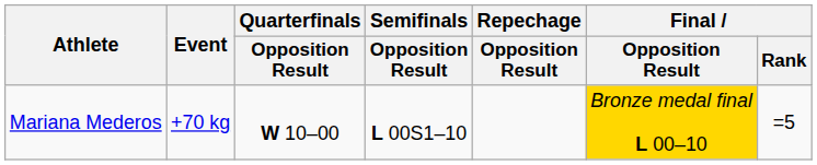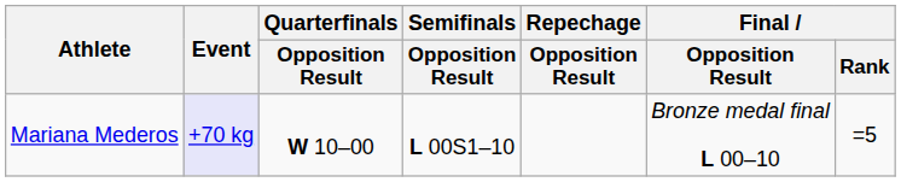Mariana Mederos | Event: no background -> lavender background
Mariana Mederos | Final / Opposition Result: gold background -> no background
